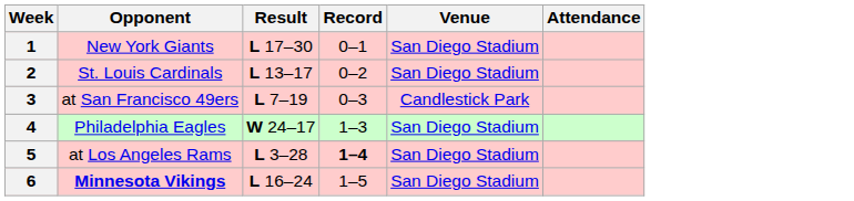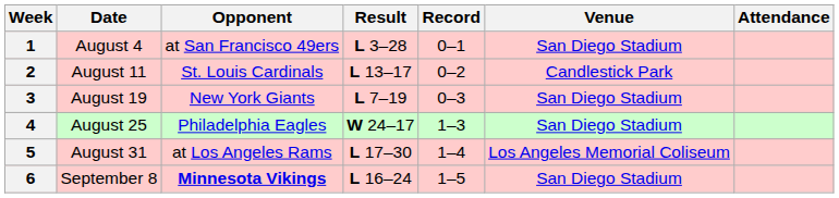+ column: Date | August 4 | August 11 | August 19 | August 25 | August 31 | September 8
1 | Opponent: New York Giants -> at San Francisco 49ers
1 | Result: L 17–30 -> L 3–28
2 | Venue: San Diego Stadium -> Candlestick Park
3 | Opponent: at San Francisco 49ers -> New York Giants
3 | Venue: Candlestick Park -> San Diego Stadium
5 | Result: L 3–28 -> L 17–30
5 | Record: bold -> normal
5 | Venue: San Diego Stadium -> Los Angeles Memorial Coliseum
